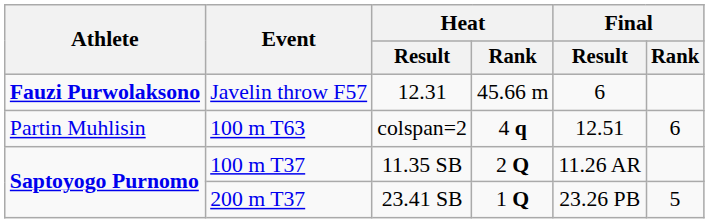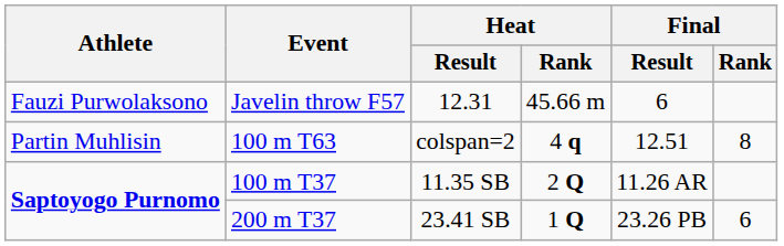Javelin throw F57 | Athlete: bold -> normal
100 m T63 | Final / Rank: 6 -> 8
200 m T37 | Final / Rank: 5 -> 6
